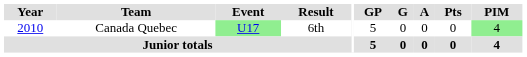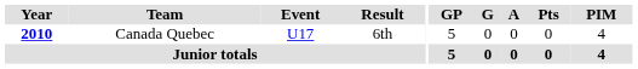Canada Quebec | Year: normal -> bold
Canada Quebec | Event: lightgreen background -> no background
Canada Quebec | PIM: lightgreen background -> no background
